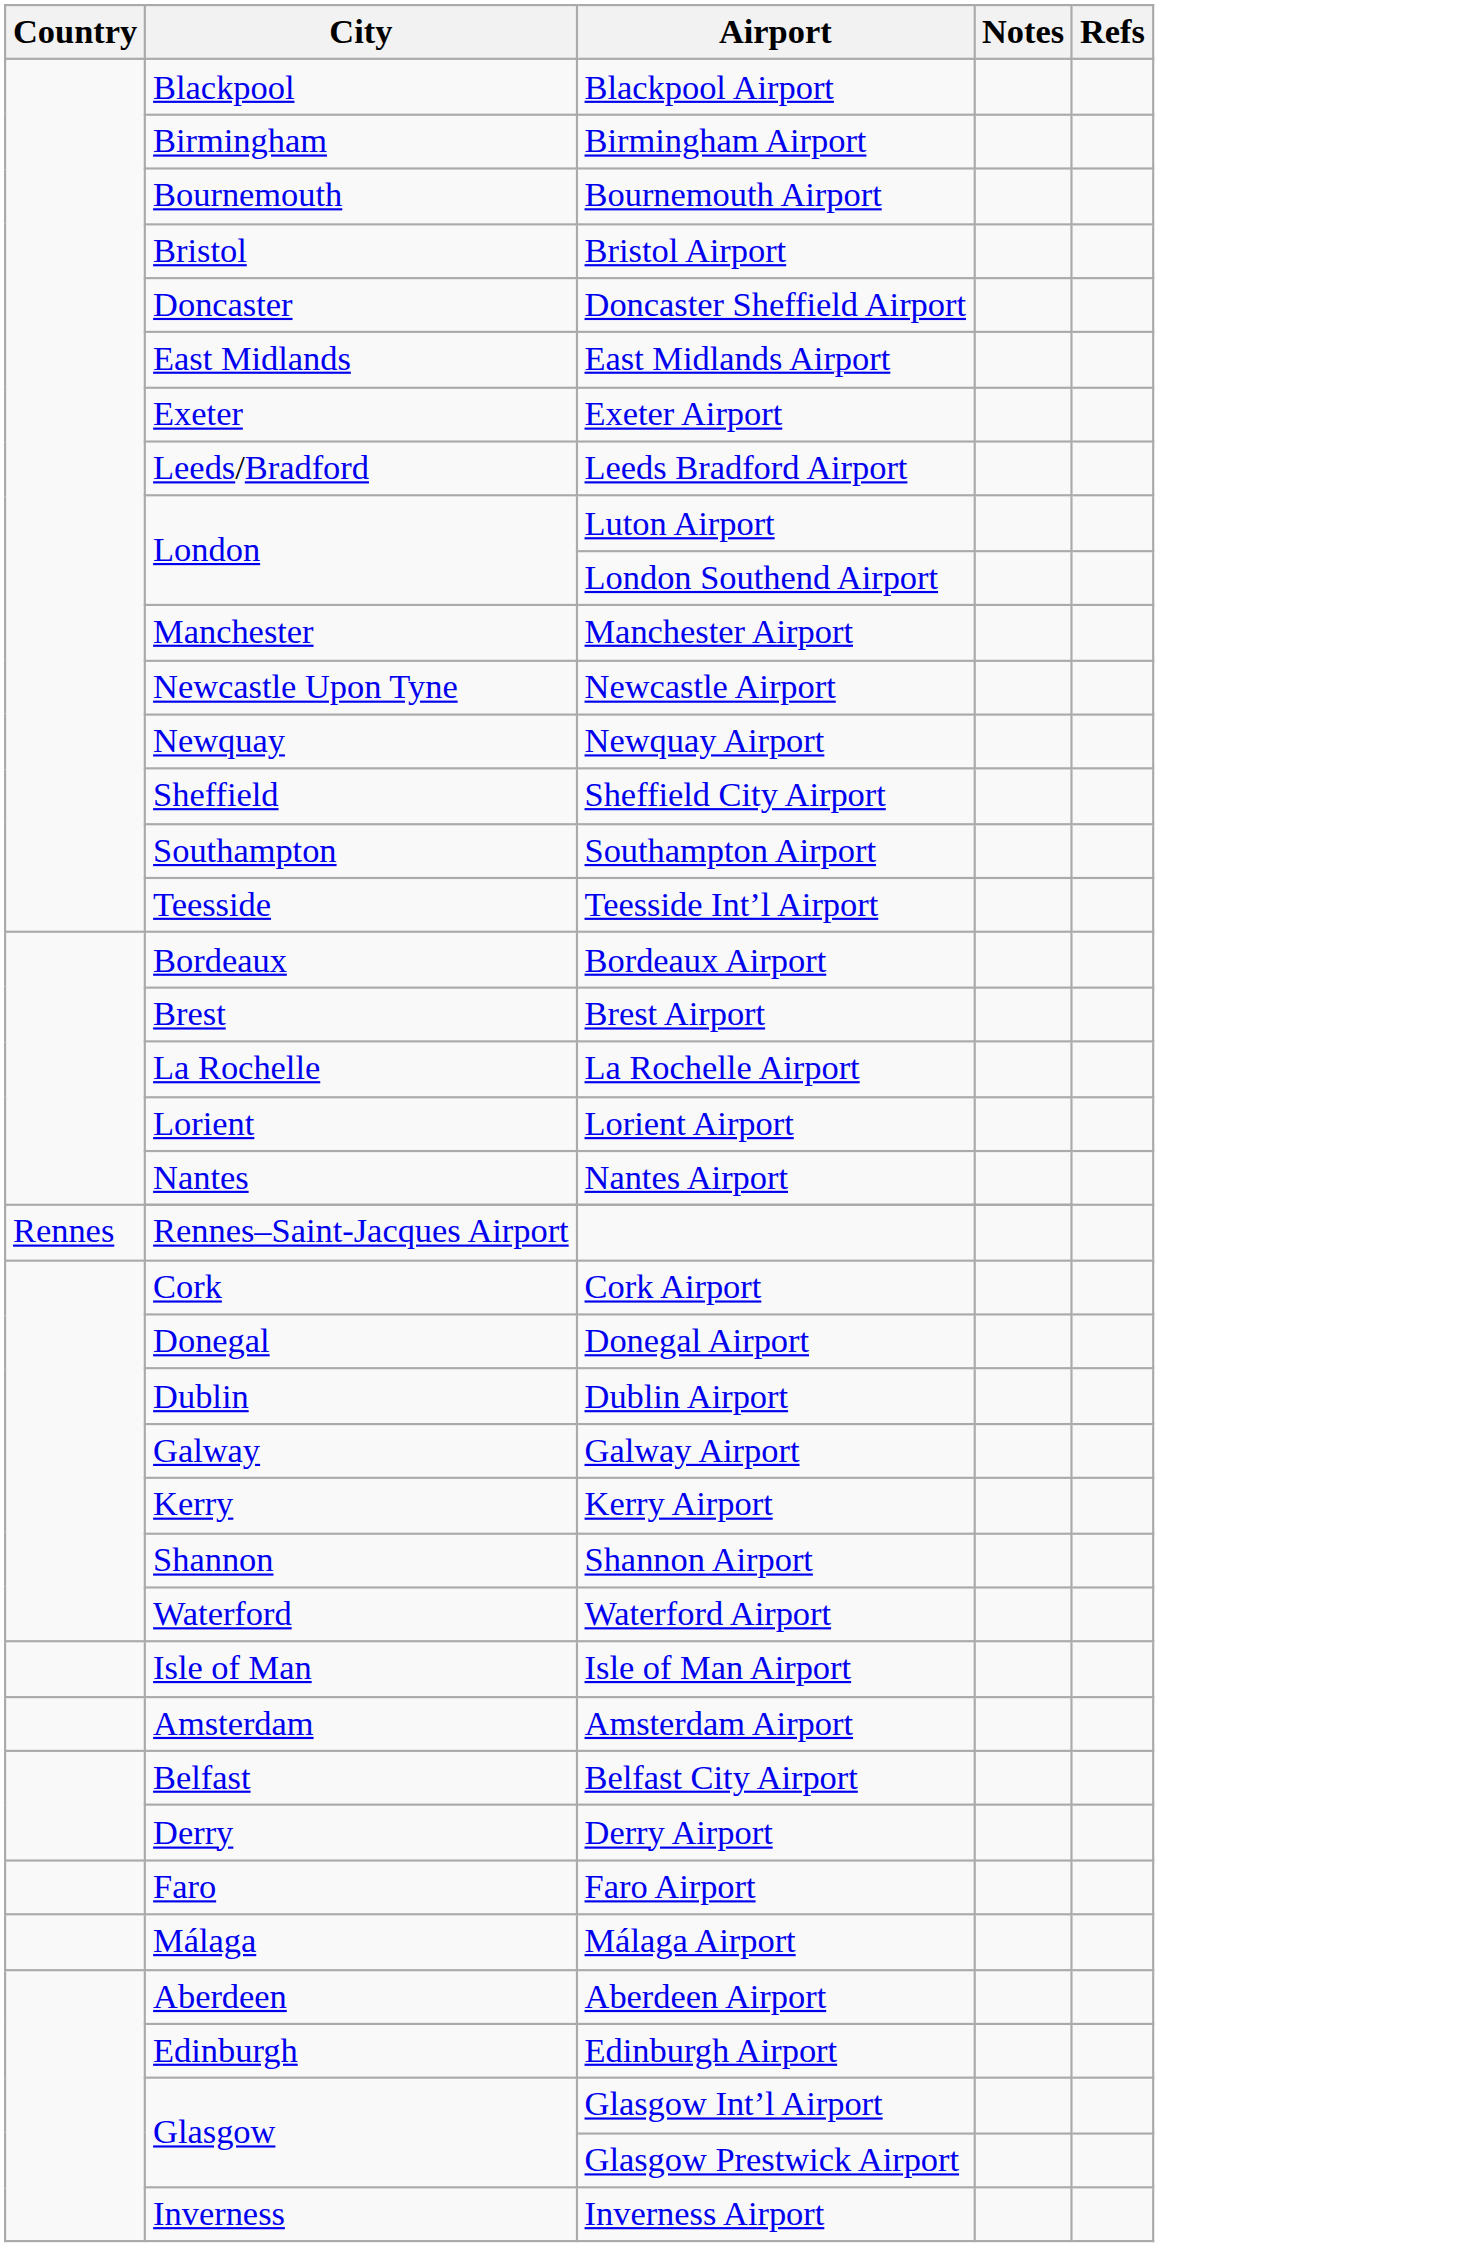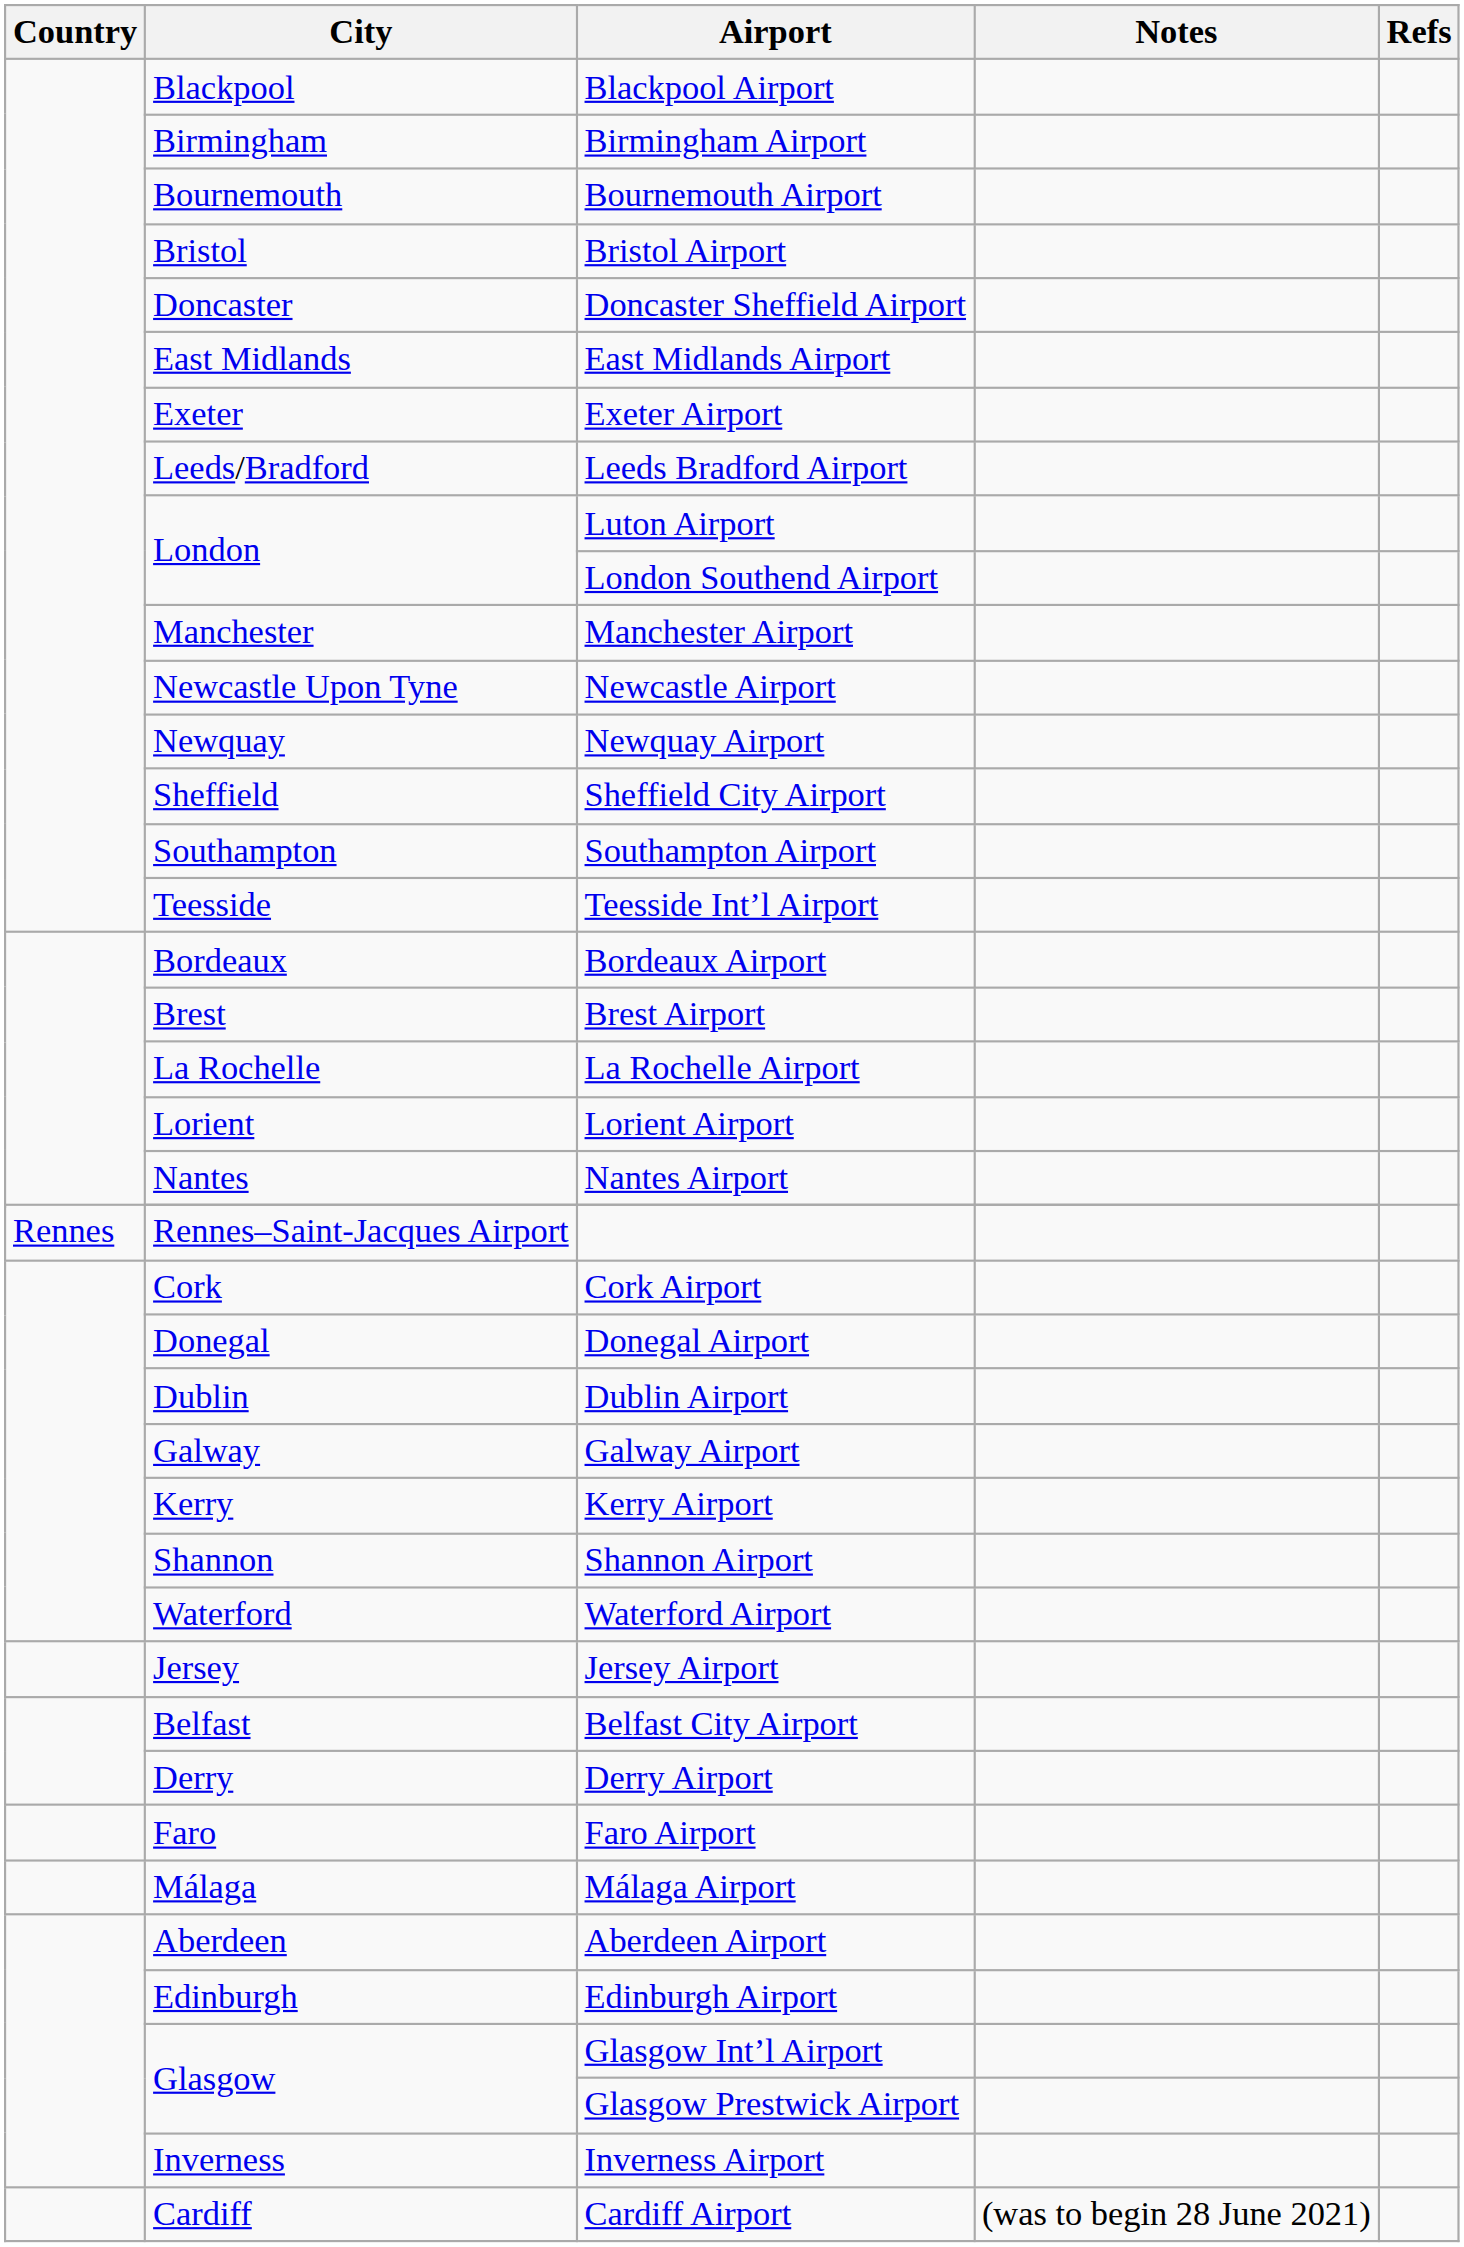- row: Isle of Man | Isle of Man Airport
+ row: Jersey | Jersey Airport
- row: Amsterdam | Amsterdam Airport
+ row: Cardiff | Cardiff Airport | (was to begin 28 June 2021)
